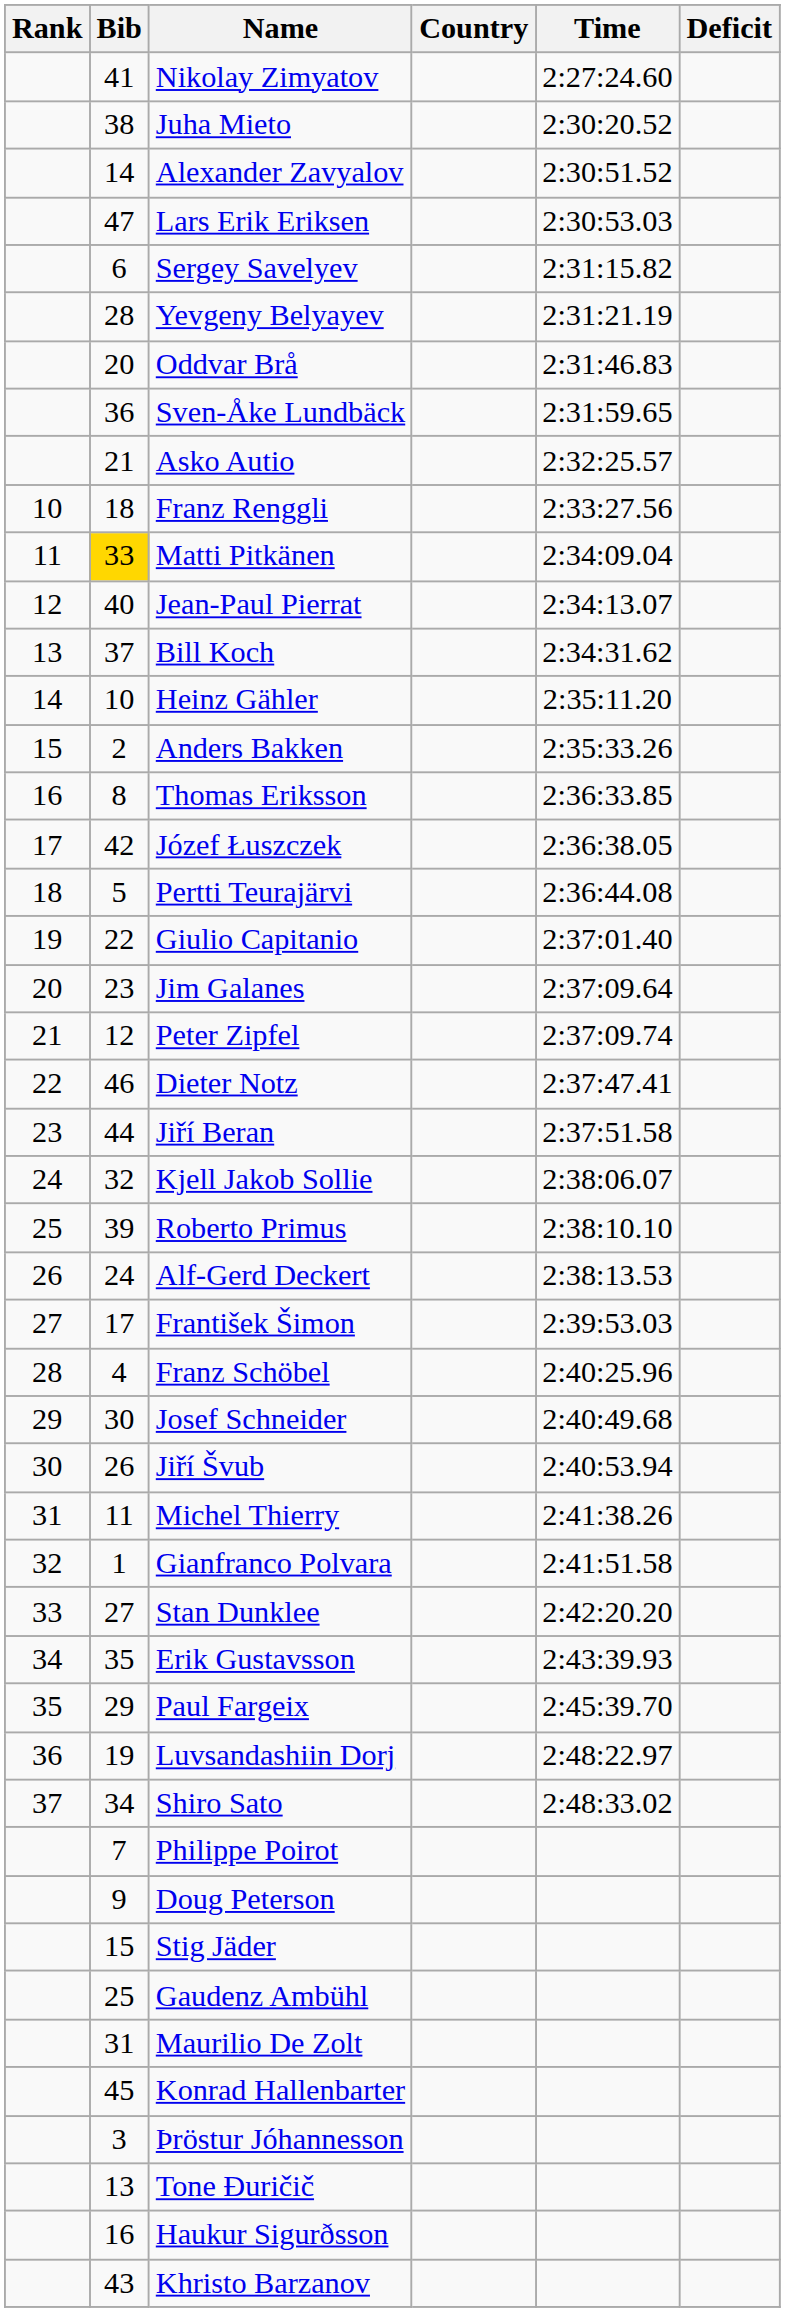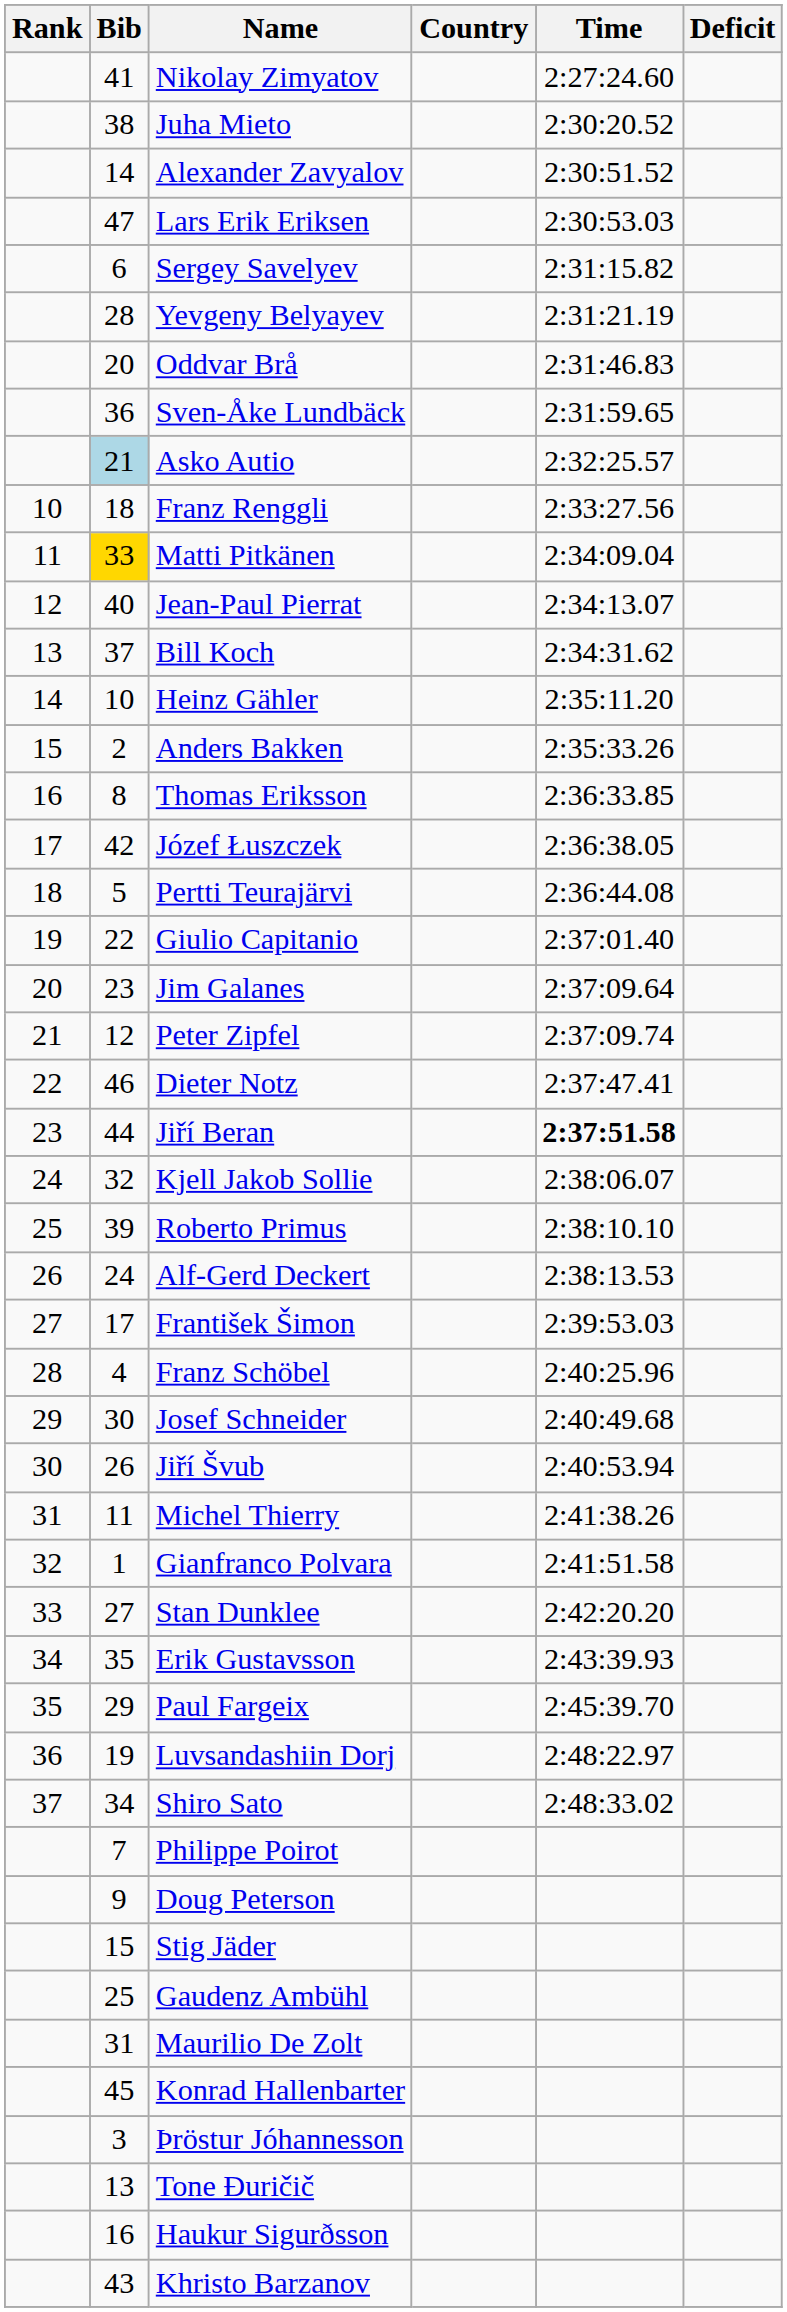Asko Autio | Bib: no background -> lightblue background
Jiří Beran | Time: normal -> bold
